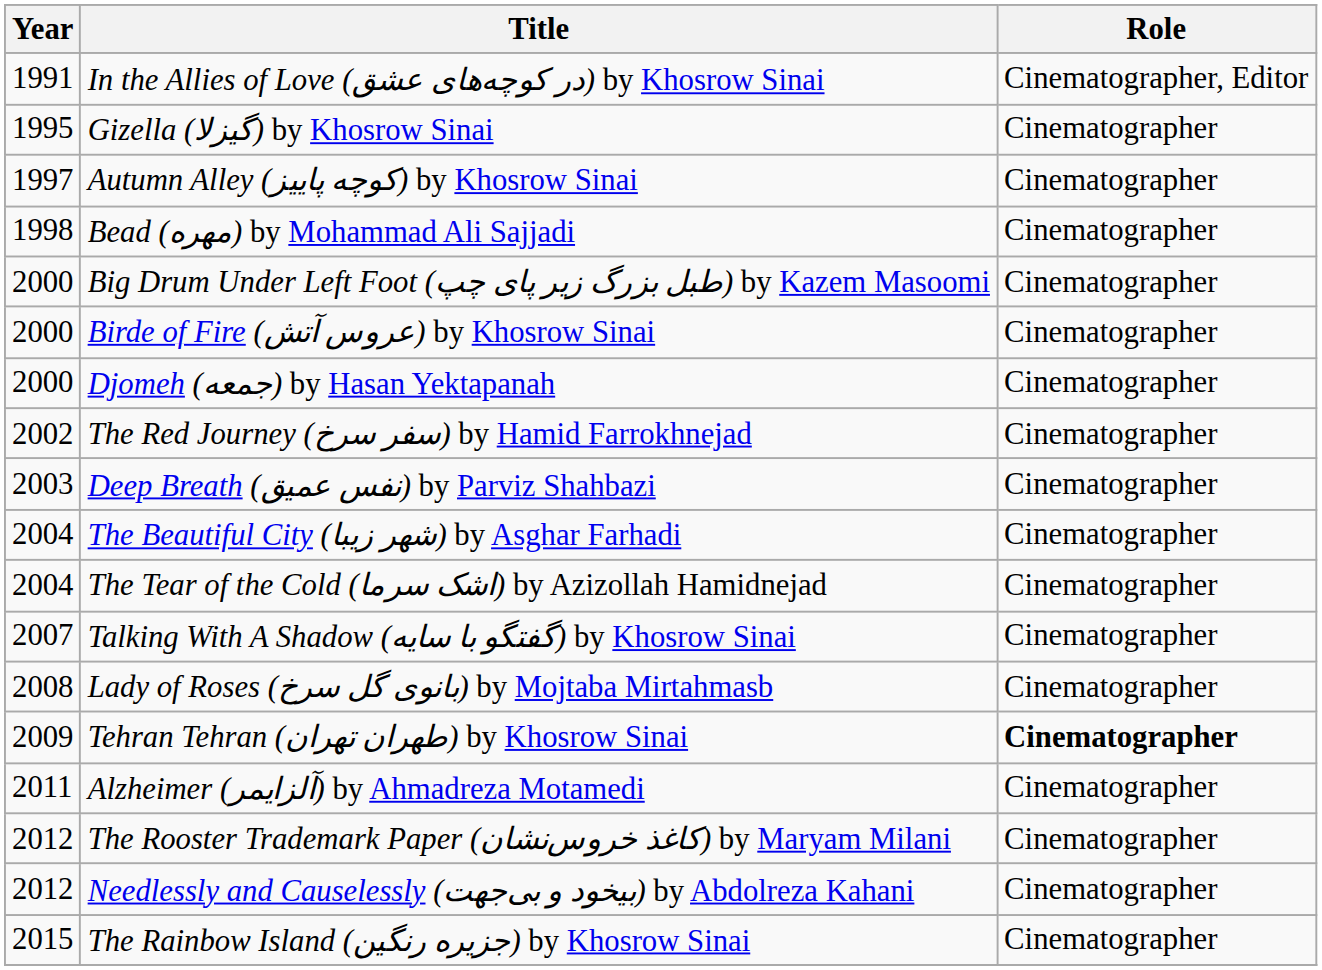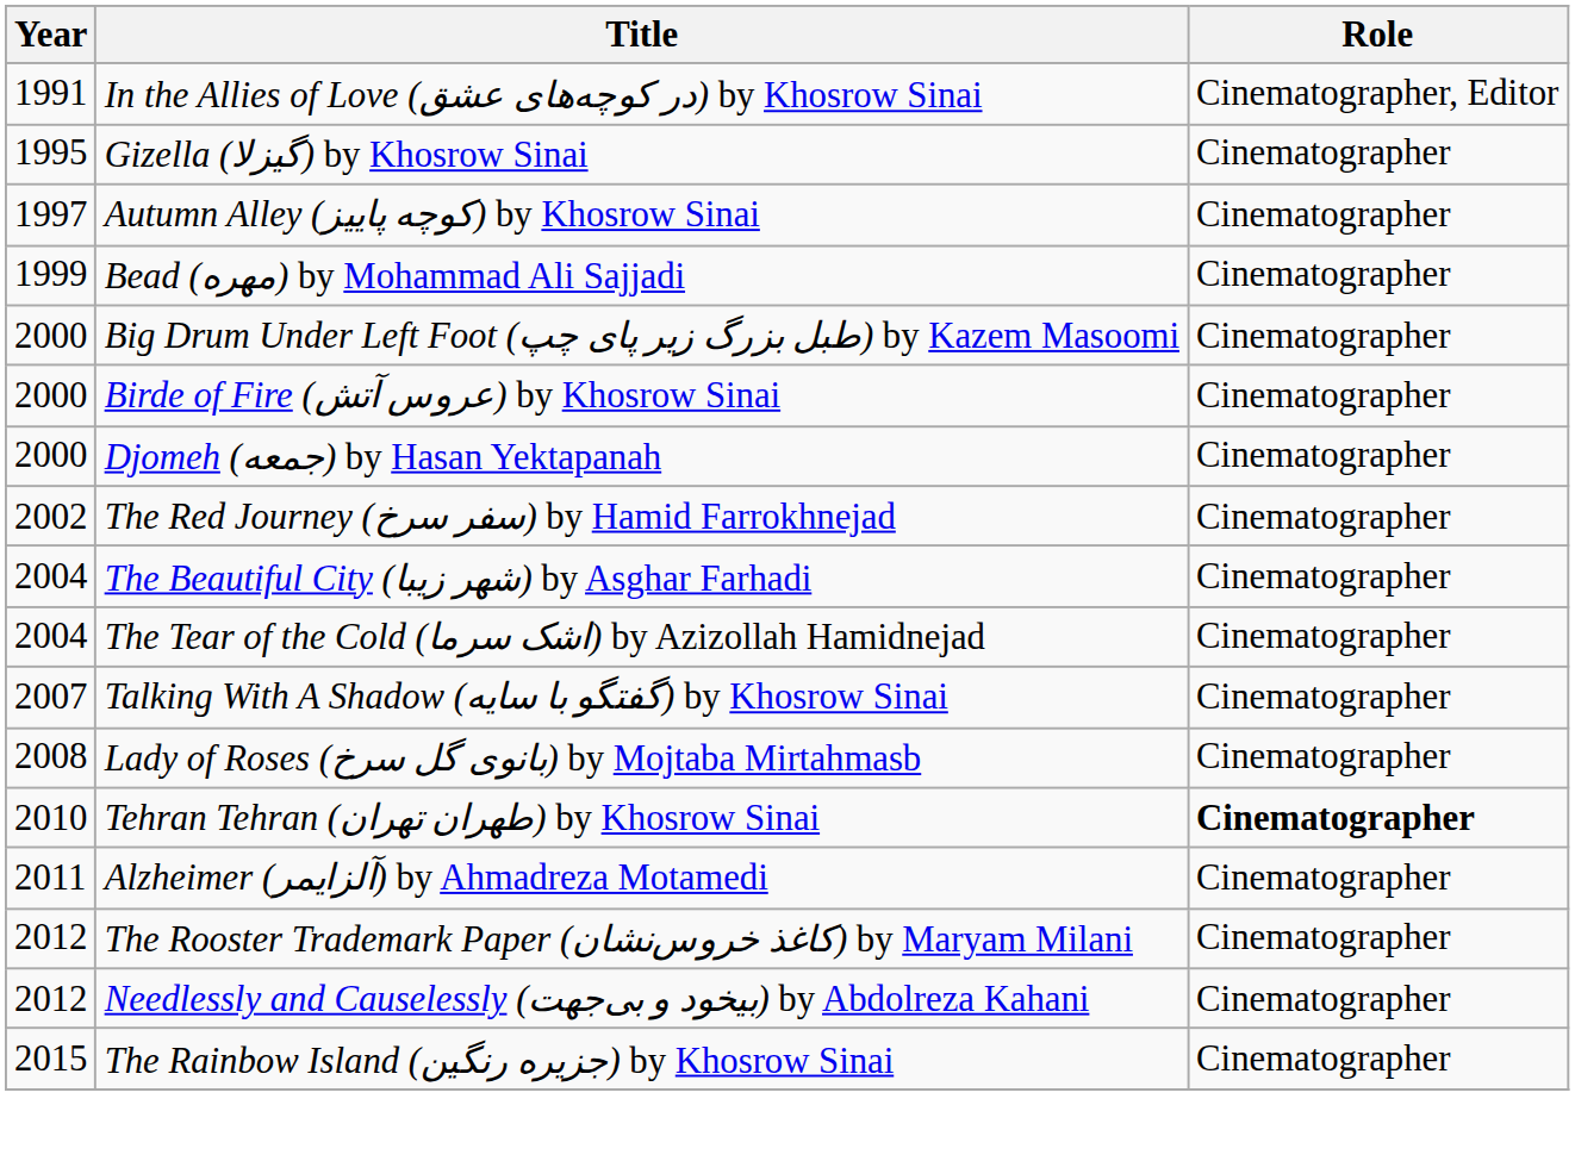Bead (مهره) by Mohammad Ali Sajjadi | Year: 1998 -> 1999
- row: 2003 | Deep Breath (نفس عمیق) by Parviz Shahbazi | Cinematographer
Tehran Tehran (طهران تهران) by Khosrow Sinai | Year: 2009 -> 2010
